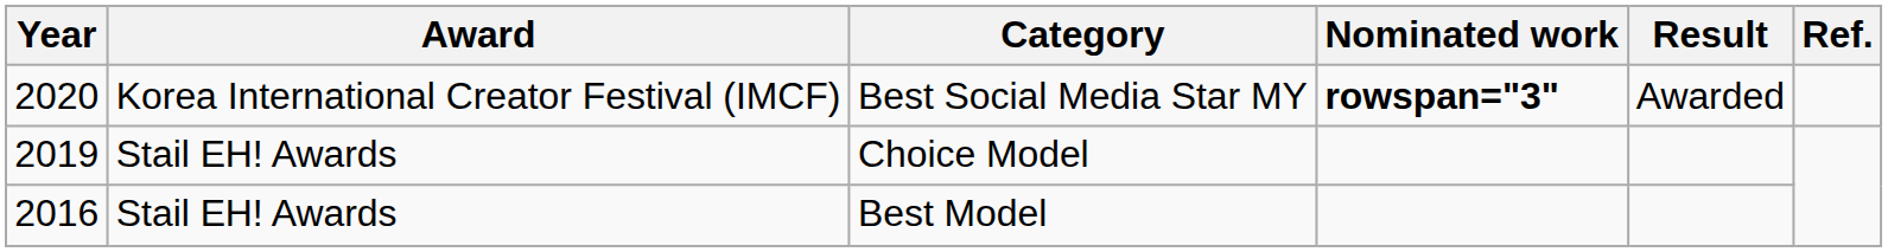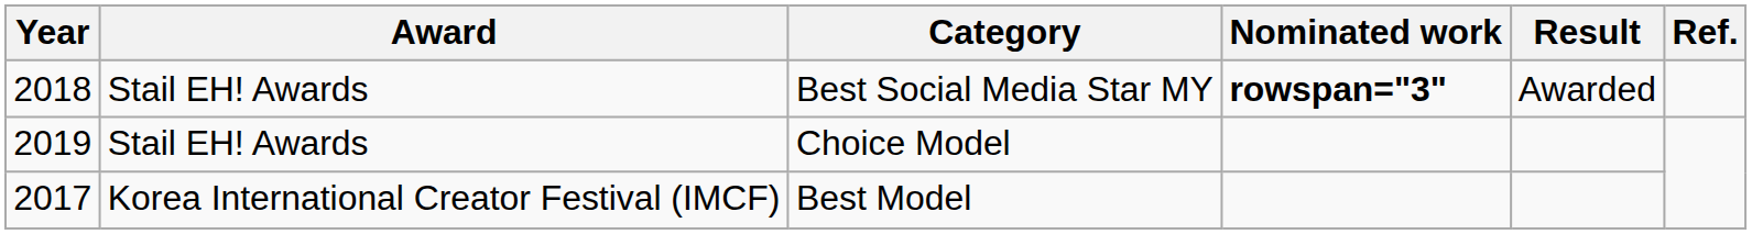Best Social Media Star MY | Year: 2020 -> 2018
Best Social Media Star MY | Award: Korea International Creator Festival (IMCF) -> Stail EH! Awards
Best Model | Year: 2016 -> 2017
Best Model | Award: Stail EH! Awards -> Korea International Creator Festival (IMCF)
